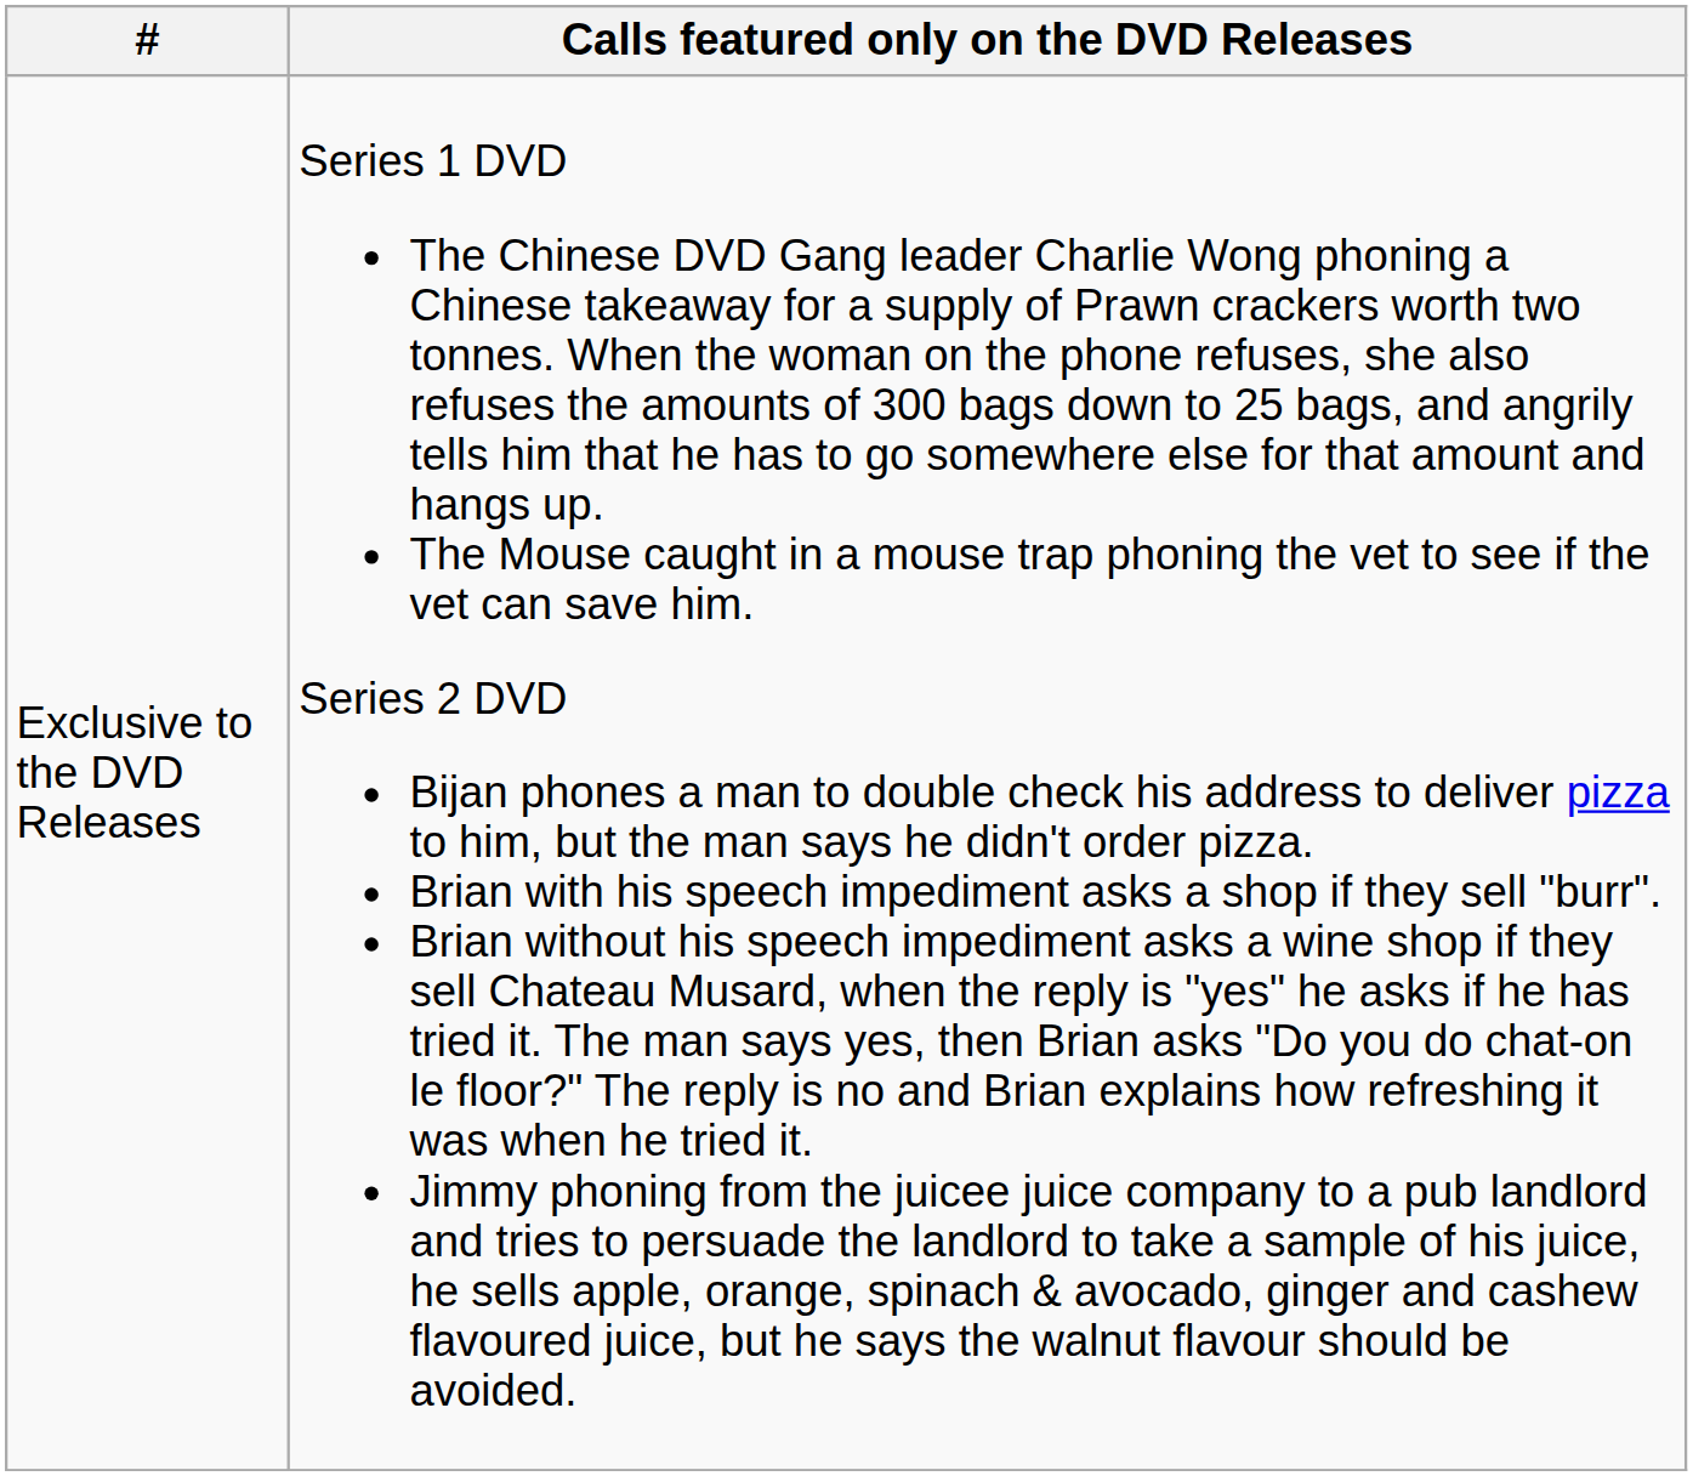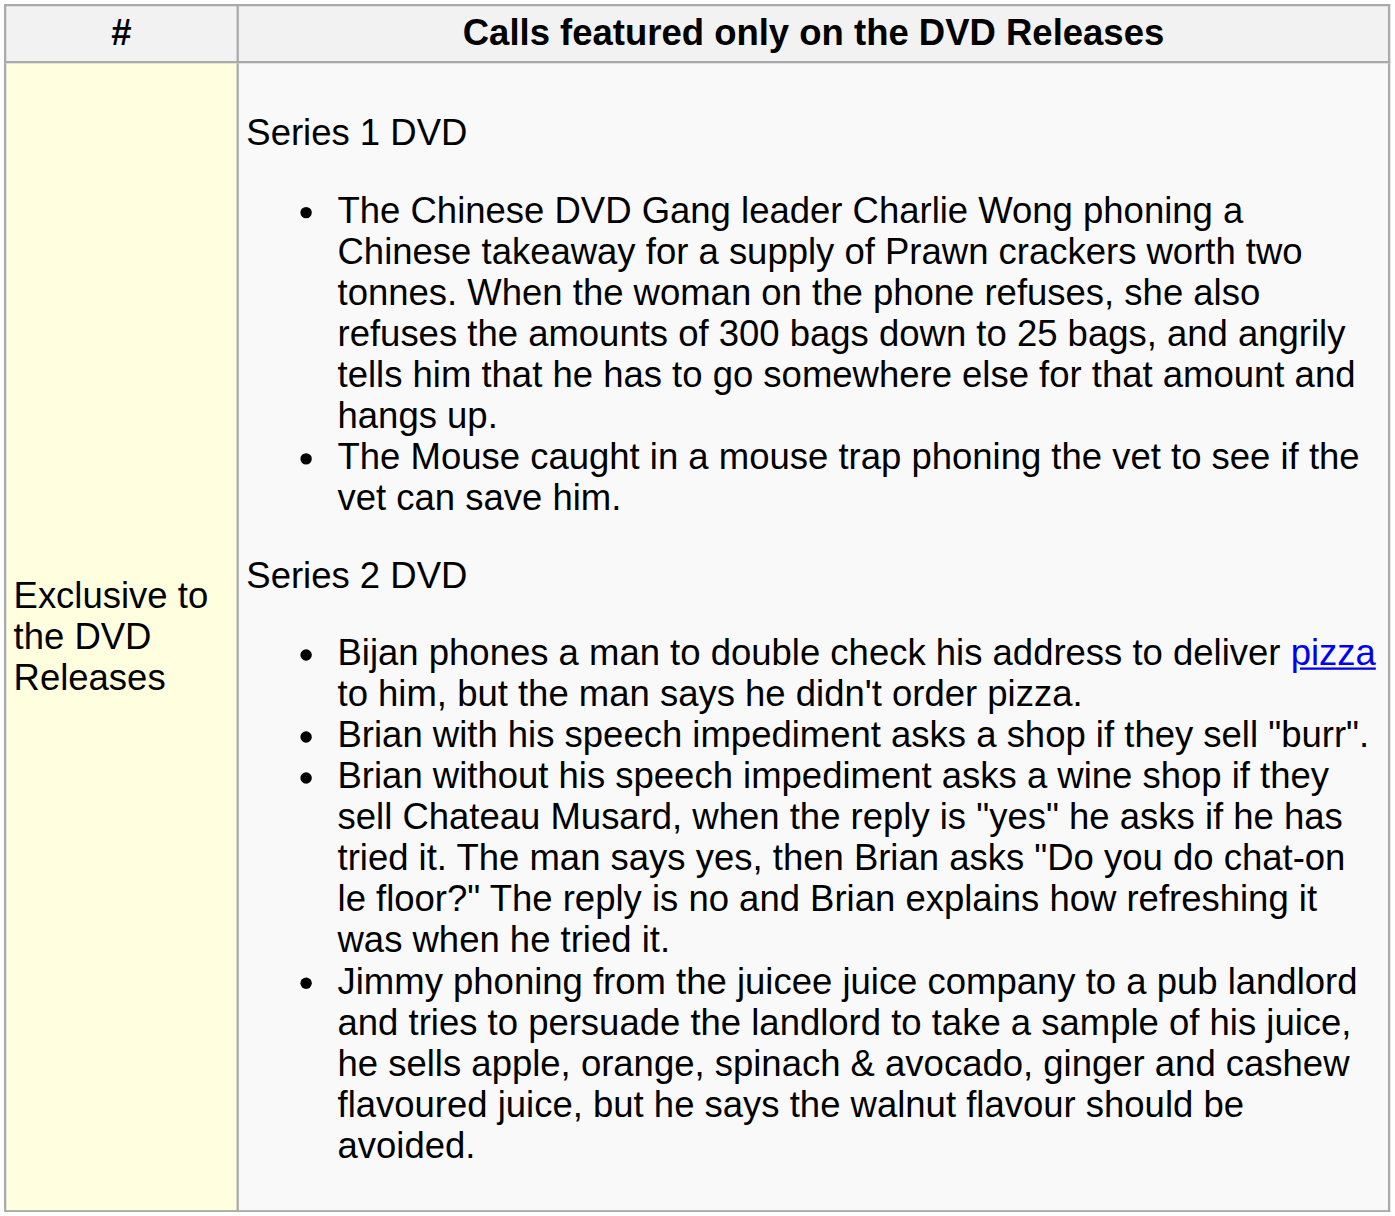Exclusive to the DVD Releases | #: no background -> lightyellow background
